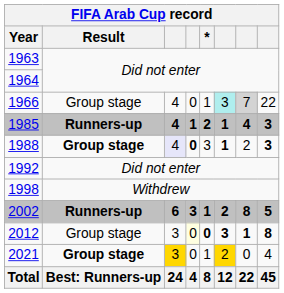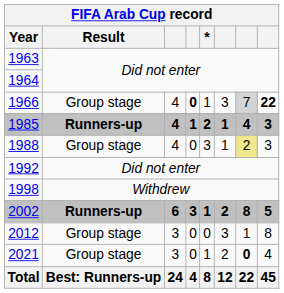1966 | column 4: normal -> bold
1966 | column 6: paleturquoise background -> no background
1966 | column 8: normal -> bold
1988 | Result: bold -> normal
1988 | column 3: lavender background -> no background
1988 | column 4: bold -> normal
1988 | column 6: bold -> normal
1988 | column 7: no background -> khaki background
1988 | column 8: bold -> normal
2012 | column 4: lightyellow background -> no background
2012 | *: bold -> normal
2012 | column 6: bold -> normal
2012 | column 7: bold -> normal
2012 | column 8: bold -> normal
2021 | Result: bold -> normal
2021 | column 3: gold background -> no background
2021 | column 6: gold background -> no background
2021 | column 7: normal -> bold
